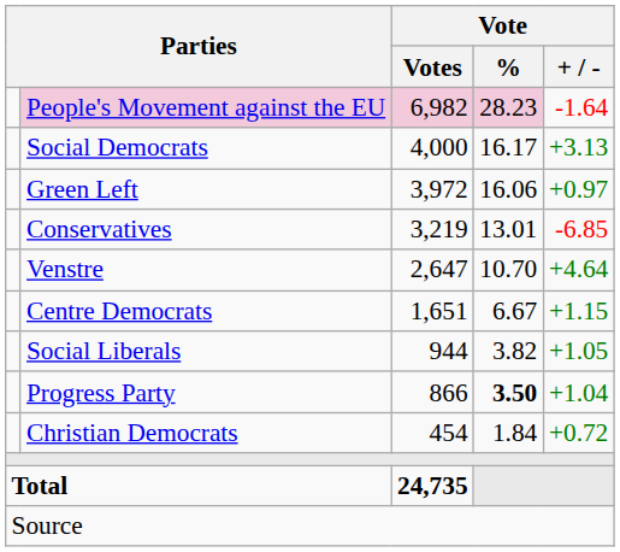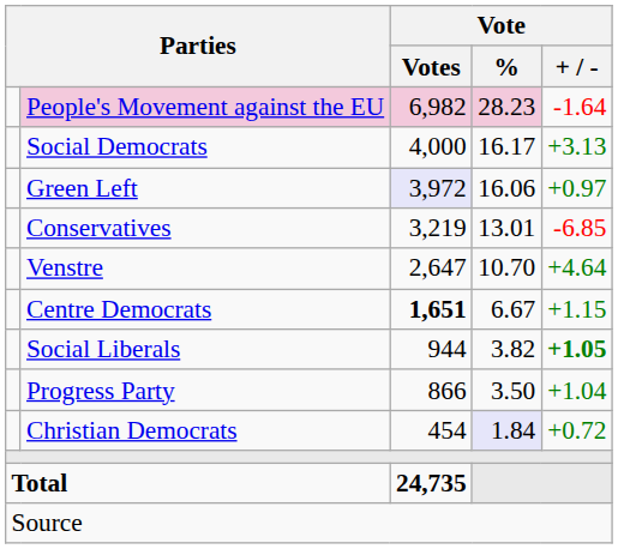Green Left | Vote / Votes: no background -> lavender background
Centre Democrats | Vote / Votes: normal -> bold
Social Liberals | Vote / + / -: normal -> bold
Progress Party | Vote / %: bold -> normal
Christian Democrats | Vote / %: no background -> lavender background
